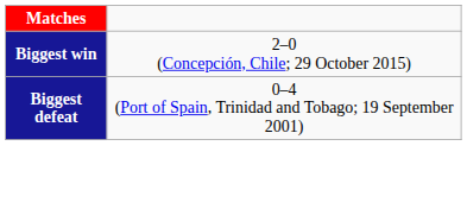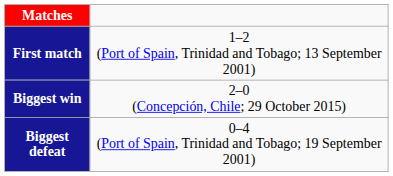+ row: First match | 1–2 (Port of Spain, Trinidad and Tobago; 13 September 2001)
